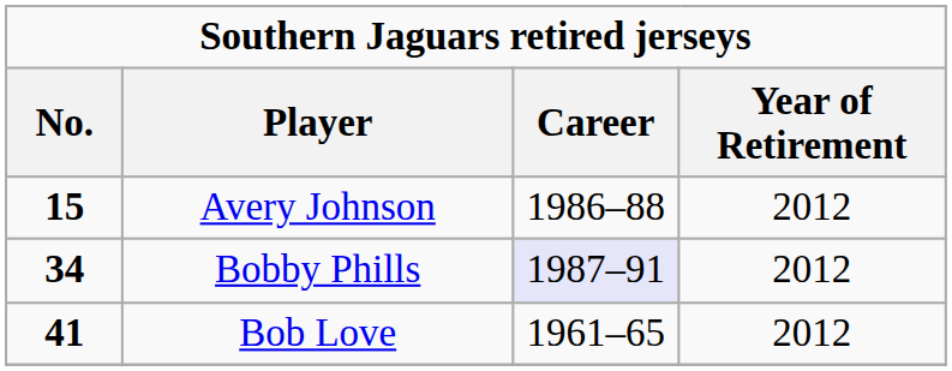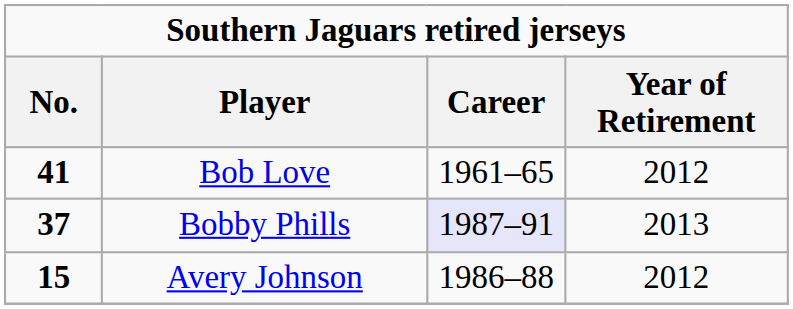rows swapped: Avery Johnson <-> Bob Love
Bobby Phills | No.: 34 -> 37
Bobby Phills | Year of Retirement: 2012 -> 2013
